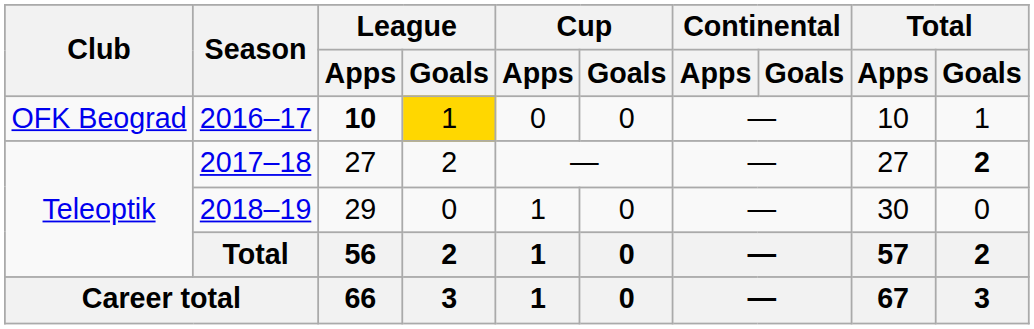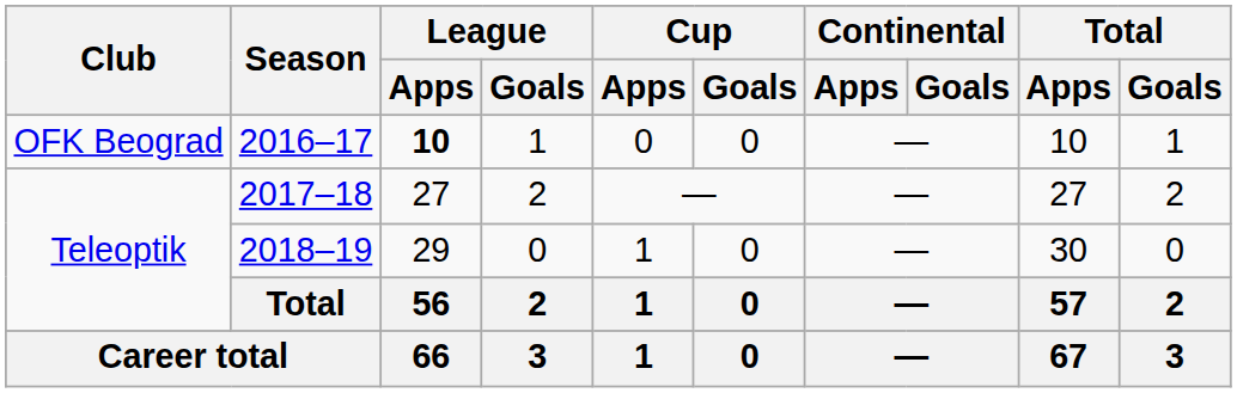2016–17 | League / Goals: gold background -> no background
2017–18 | Total / Goals: bold -> normal
